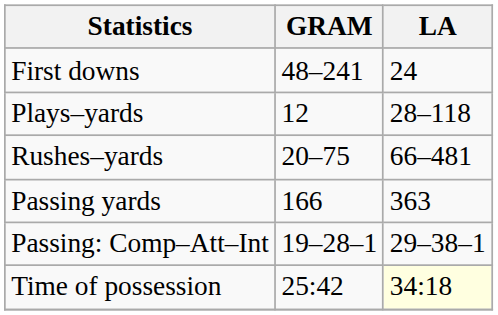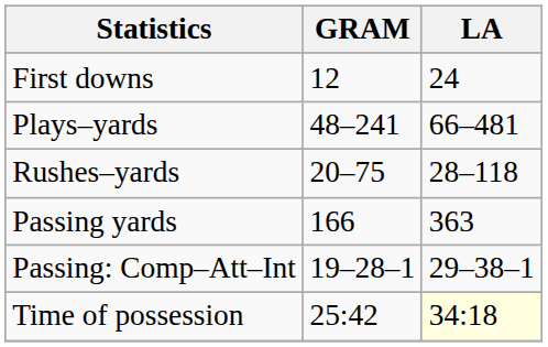First downs | GRAM: 48–241 -> 12
Plays–yards | GRAM: 12 -> 48–241
Plays–yards | LA: 28–118 -> 66–481
Rushes–yards | LA: 66–481 -> 28–118
